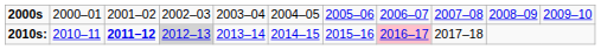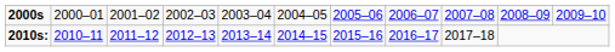2010s: | column 3: bold -> normal
2010s: | column 4: lightgrey background -> no background
2010s: | column 8: pink background -> no background
